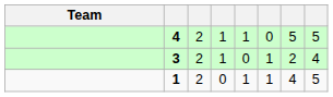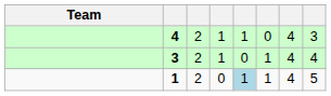row 2 | column 7: 5 -> 4
row 2 | column 8: 5 -> 3
row 3 | column 7: 2 -> 4
row 4 | column 5: no background -> lightblue background
